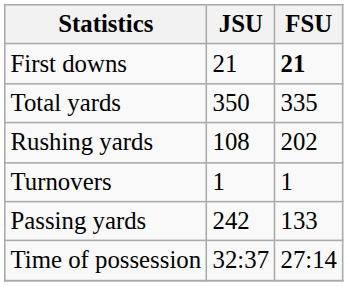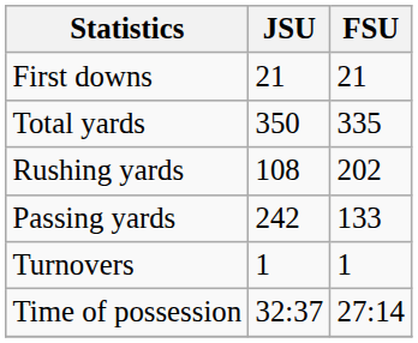First downs | FSU: bold -> normal
rows swapped: Passing yards <-> Turnovers
